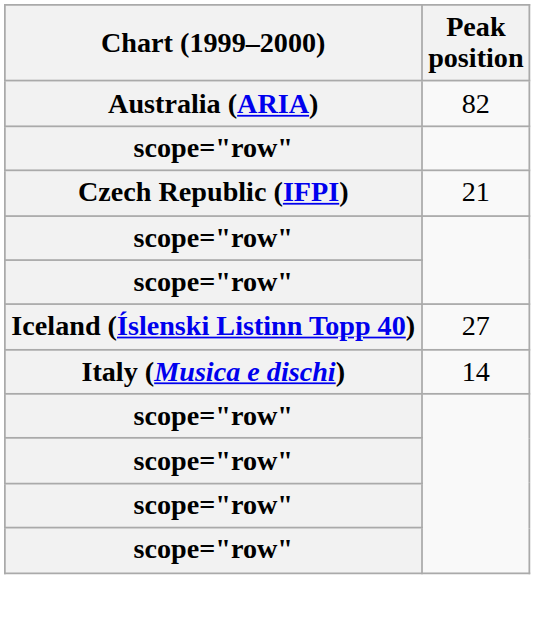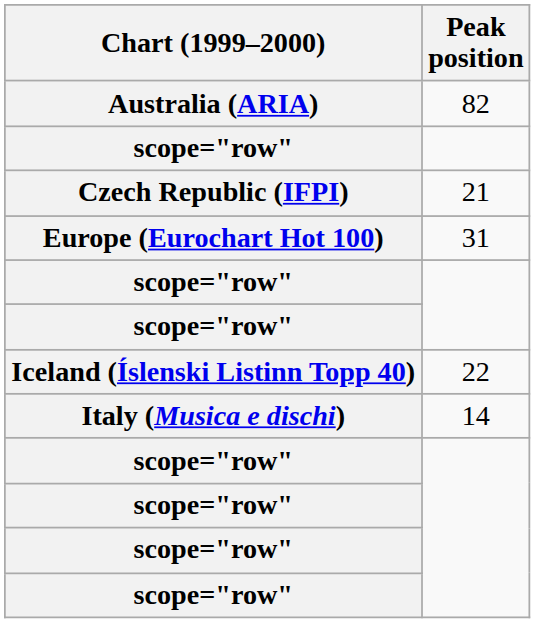+ row: Europe (Eurochart Hot 100) | 31
Iceland (Íslenski Listinn Topp 40) | Peak position: 27 -> 22
